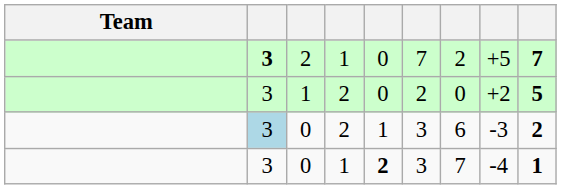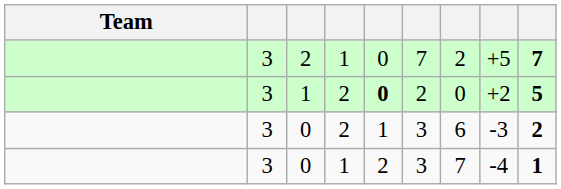row 2 | column 2: bold -> normal
row 3 | column 5: normal -> bold
row 4 | column 2: lightblue background -> no background
row 5 | column 5: bold -> normal
